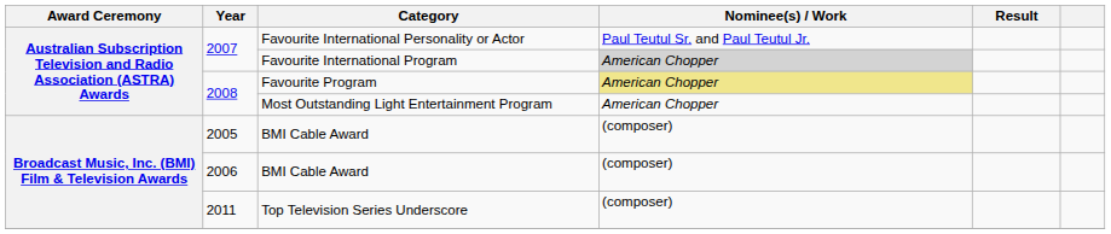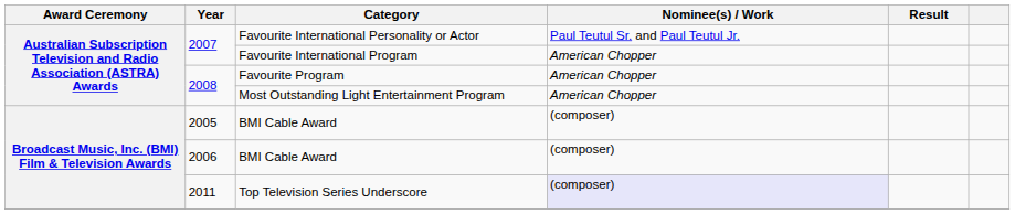Favourite International Program | Nominee(s) / Work: lightgrey background -> no background
Favourite Program | Nominee(s) / Work: khaki background -> no background
Top Television Series Underscore | Nominee(s) / Work: no background -> lavender background
